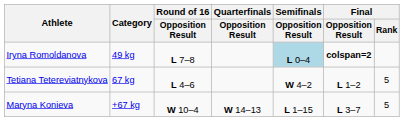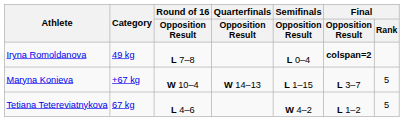Iryna Romoldanova | Semifinals / Opposition Result: lightblue background -> no background
rows swapped: Tetiana Tetereviatnykova <-> Maryna Konieva
